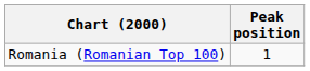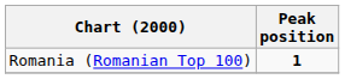Romania (Romanian Top 100) | Peak position: normal -> bold
